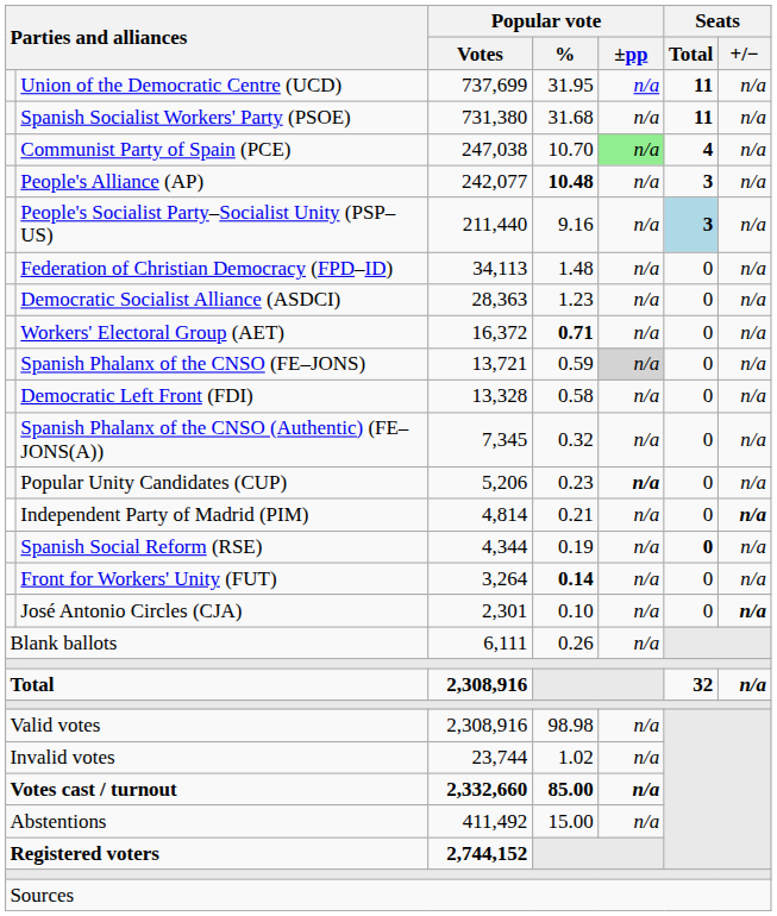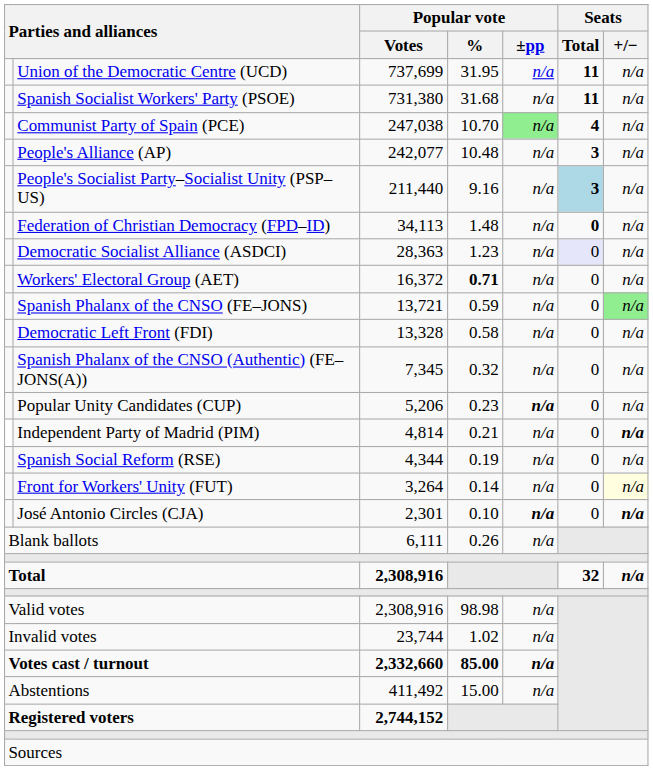People's Alliance (AP) | Popular vote / %: bold -> normal
Federation of Christian Democracy (FPD–ID) | Seats / Total: normal -> bold
Democratic Socialist Alliance (ASDCI) | Seats / Total: no background -> lavender background
Spanish Phalanx of the CNSO (FE–JONS) | Popular vote / ±pp: lightgrey background -> no background
Spanish Phalanx of the CNSO (FE–JONS) | Seats / +/−: no background -> lightgreen background
Spanish Social Reform (RSE) | Seats / Total: bold -> normal
Front for Workers' Unity (FUT) | Popular vote / %: bold -> normal
Front for Workers' Unity (FUT) | Seats / +/−: no background -> lightyellow background
José Antonio Circles (CJA) | Popular vote / ±pp: normal -> bold
